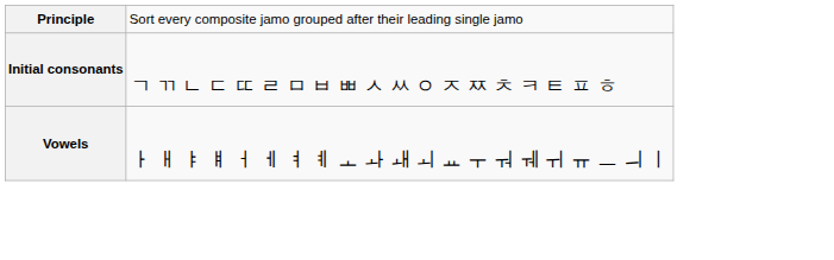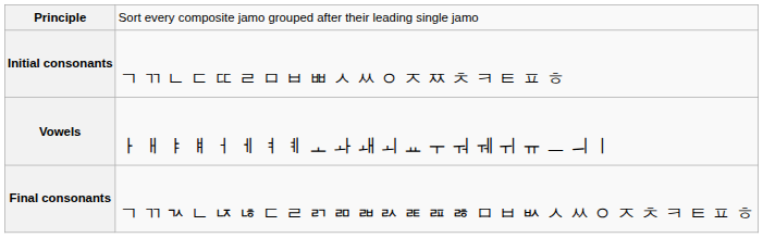+ row: Final consonants | ㄱ ㄲ ㄳ ㄴ ㄵ ㄶ ㄷ ㄹ ㄺ ㄻ ㄼ ㄽ ㄾ ㄿ ㅀ ㅁ ㅂ ㅄ ㅅ ㅆ ㅇ ㅈ ㅊ ㅋ ㅌ ㅍ ㅎ
